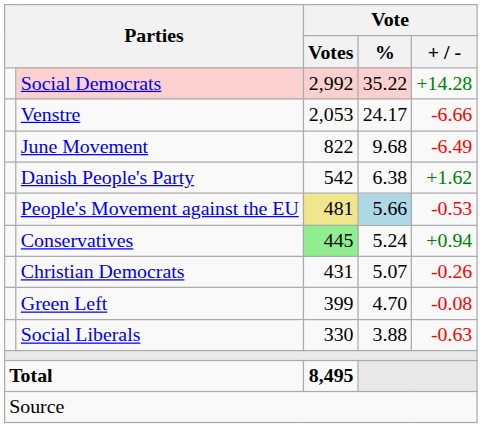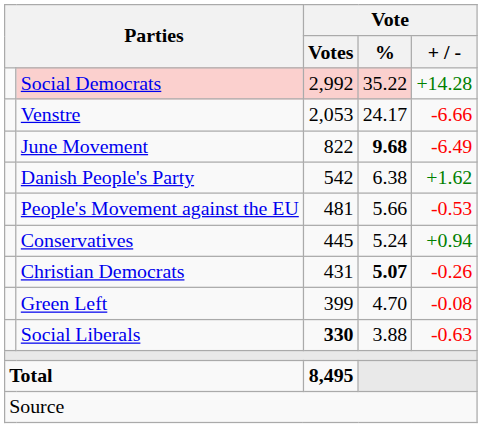June Movement | Vote / %: normal -> bold
People's Movement against the EU | Vote / Votes: khaki background -> no background
People's Movement against the EU | Vote / %: lightblue background -> no background
Conservatives | Vote / Votes: lightgreen background -> no background
Christian Democrats | Vote / %: normal -> bold
Social Liberals | Vote / Votes: normal -> bold
